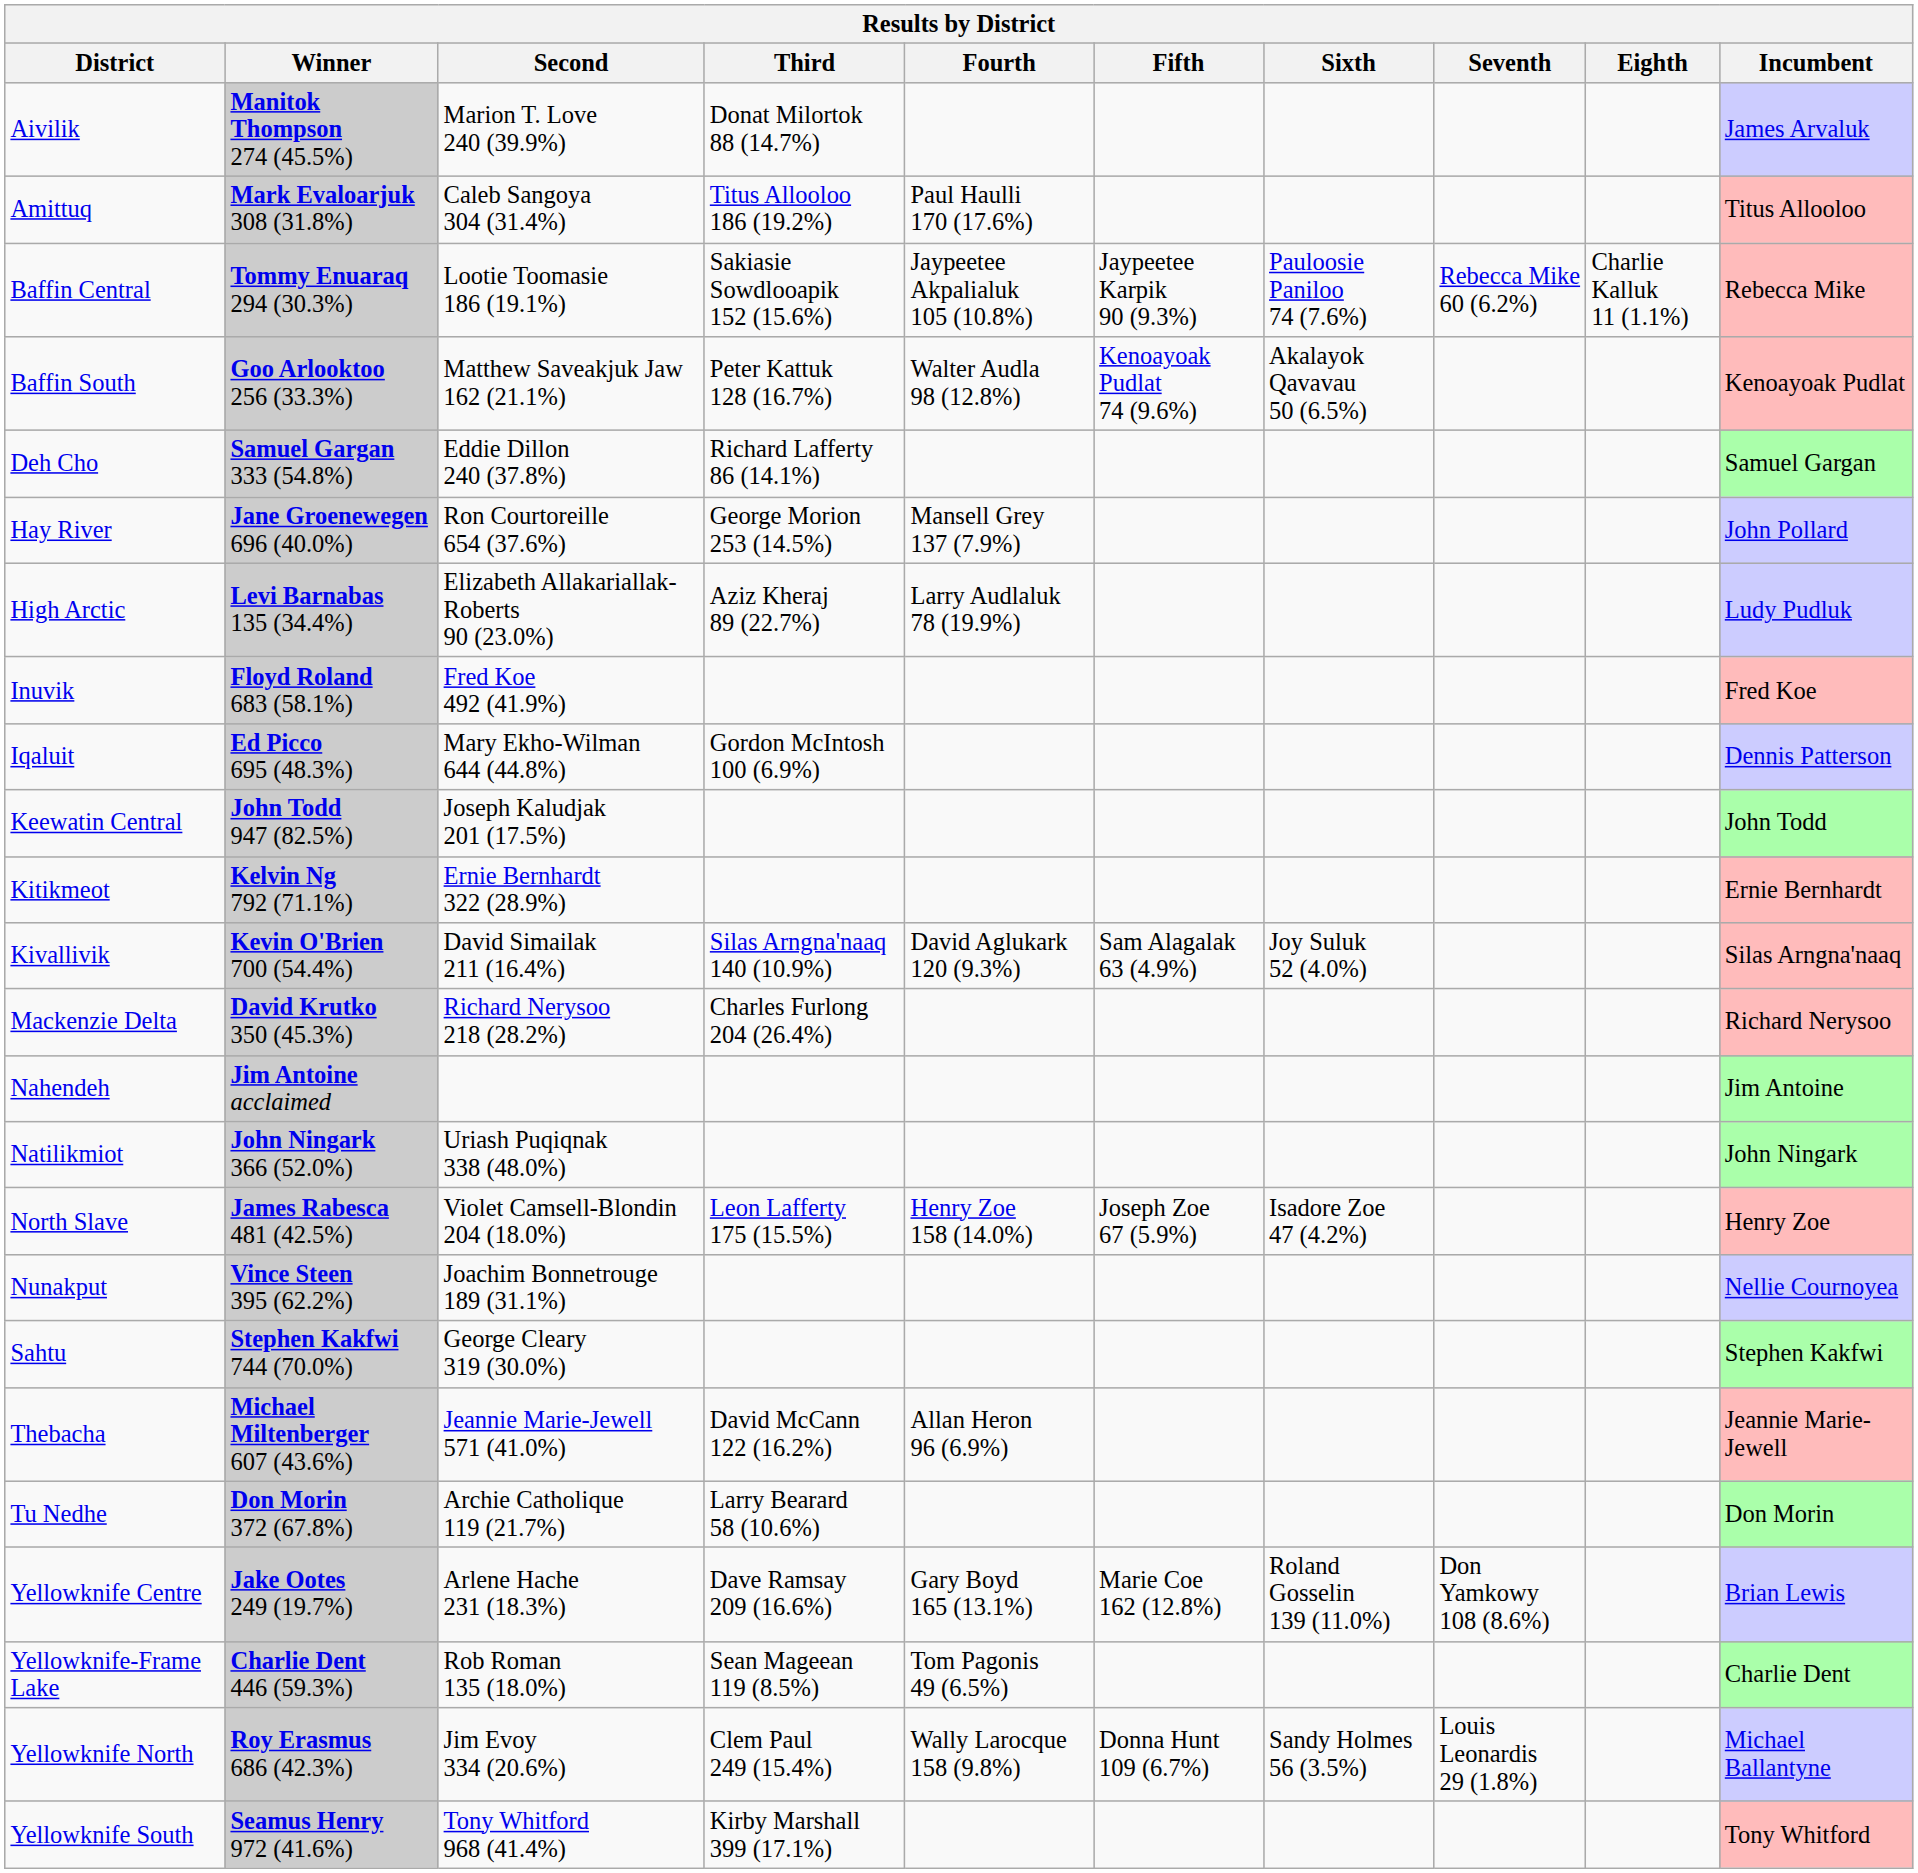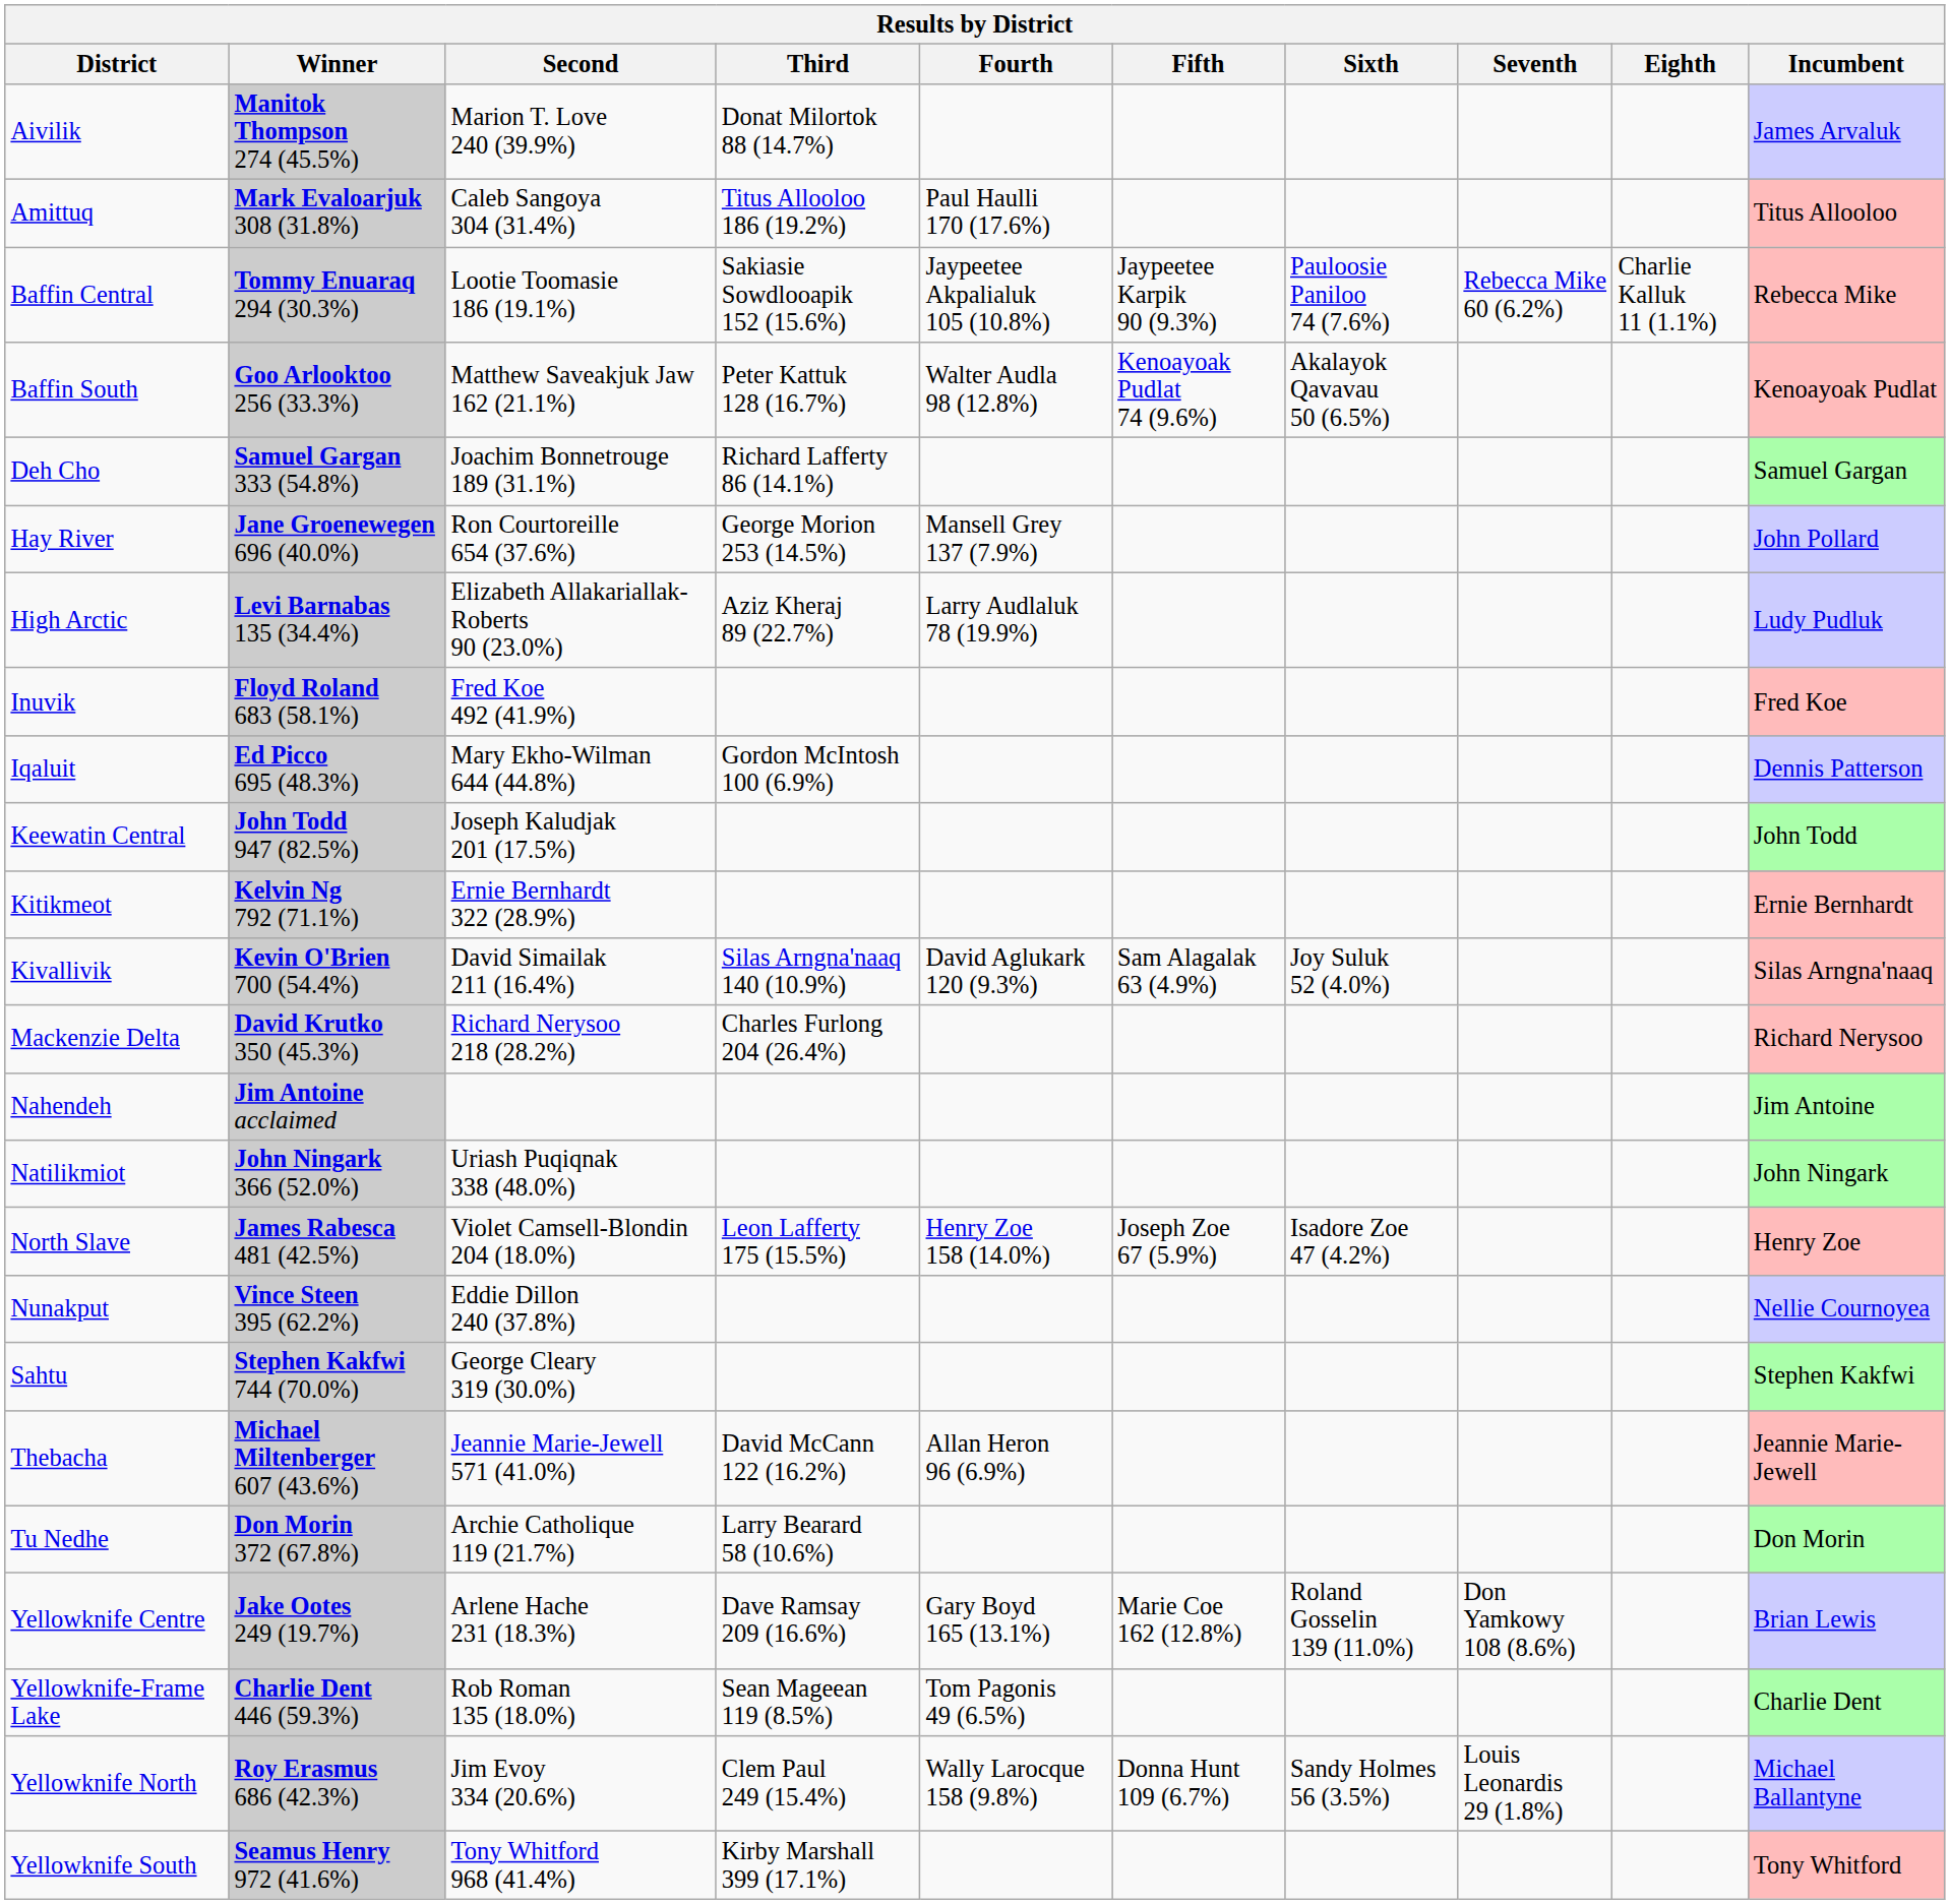Deh Cho | Second: Eddie Dillon 240 (37.8%) -> Joachim Bonnetrouge 189 (31.1%)
Nunakput | Second: Joachim Bonnetrouge 189 (31.1%) -> Eddie Dillon 240 (37.8%)
